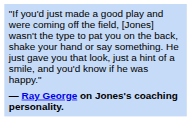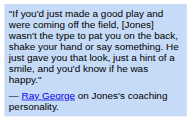row 2 | column 1: bold -> normal
